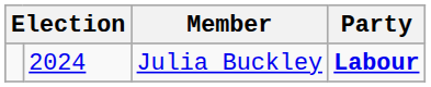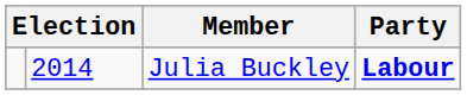Julia Buckley | column 2: 2024 -> 2014
